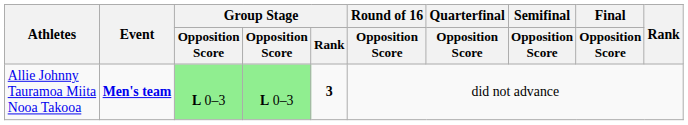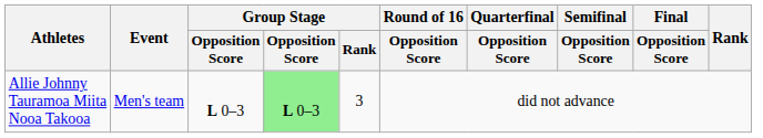Allie Johnny Tauramoa Miita Nooa Takooa | Event: bold -> normal
Allie Johnny Tauramoa Miita Nooa Takooa | column 3: lightgreen background -> no background
Allie Johnny Tauramoa Miita Nooa Takooa | Group Stage / Rank: bold -> normal
